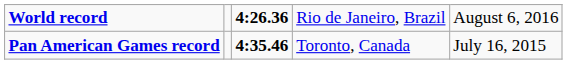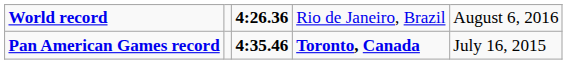Pan American Games record | column 4: normal -> bold
